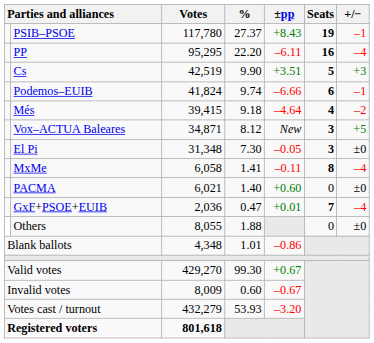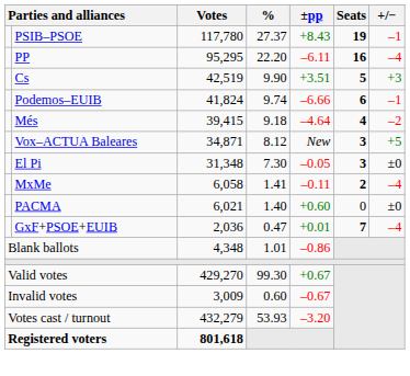MxMe | Seats: 8 -> 2
- row: Others | 8,055 | 1.88 | 0 | ±0
Invalid votes | Votes: 8,009 -> 3,009
